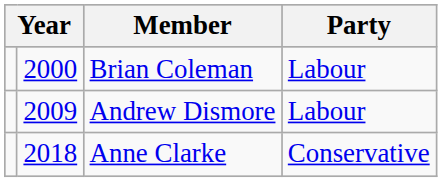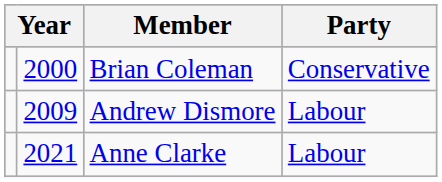Brian Coleman | Party: Labour -> Conservative
Anne Clarke | column 2: 2018 -> 2021
Anne Clarke | Party: Conservative -> Labour
